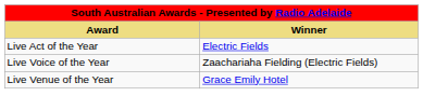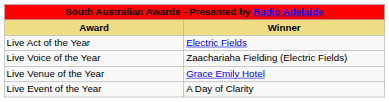+ row: Live Event of the Year | A Day of Clarity
